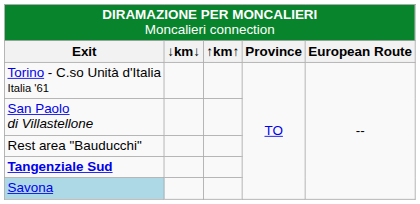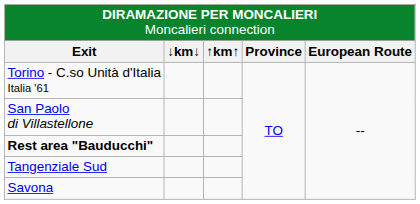Rest area "Bauducchi" | column 1: normal -> bold
Tangenziale Sud | column 1: bold -> normal
Savona | column 1: lightblue background -> no background
